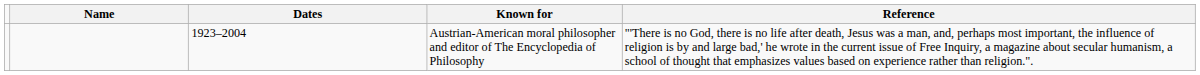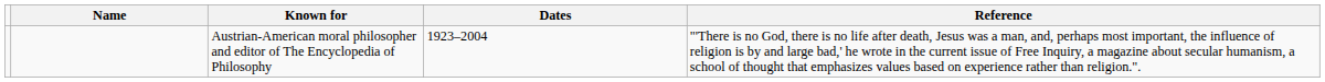columns swapped: Dates <-> Known for
